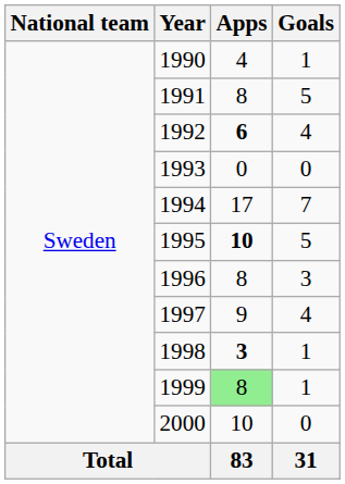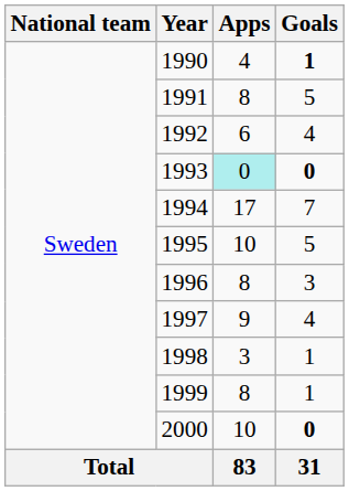1990 | Goals: normal -> bold
1992 | Apps: bold -> normal
1993 | Apps: no background -> paleturquoise background
1993 | Goals: normal -> bold
1995 | Apps: bold -> normal
1998 | Apps: bold -> normal
1999 | Apps: lightgreen background -> no background
2000 | Goals: normal -> bold
